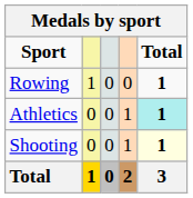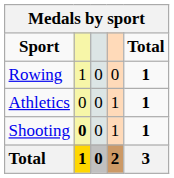Athletics | Total: paleturquoise background -> no background
Shooting | column 2: normal -> bold
Shooting | Total: lightyellow background -> no background
